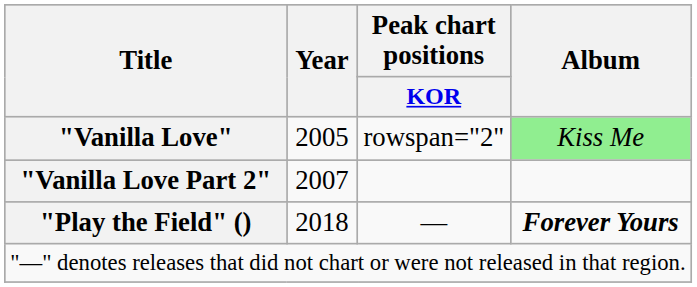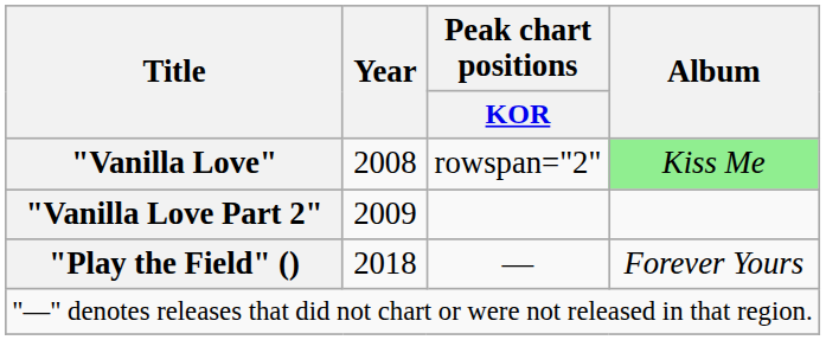"Vanilla Love" | Year: 2005 -> 2008
"Vanilla Love Part 2" | Year: 2007 -> 2009
"Play the Field" () | Album: bold -> normal
